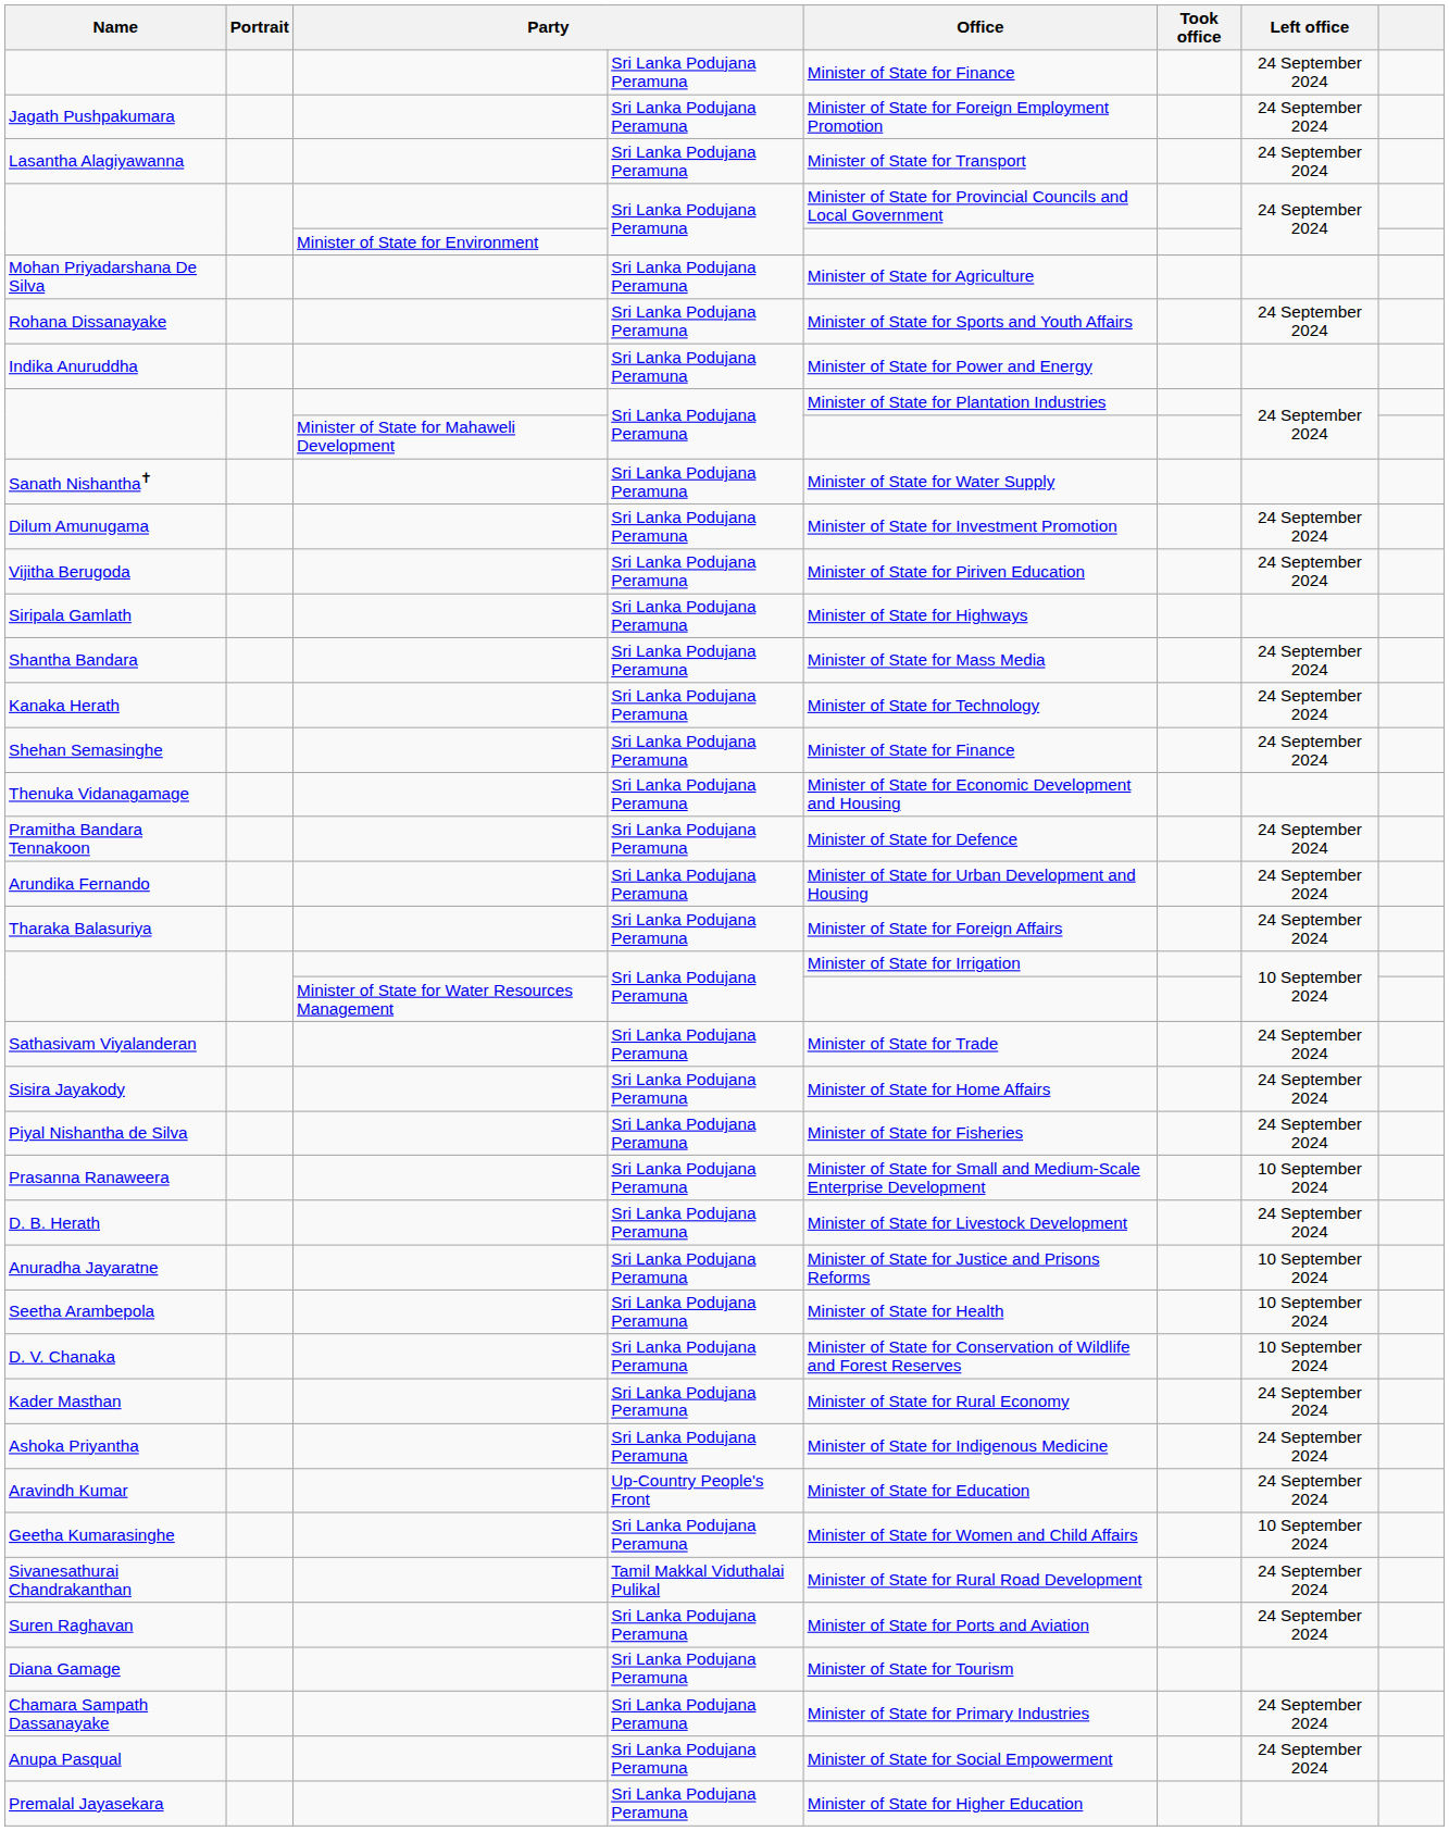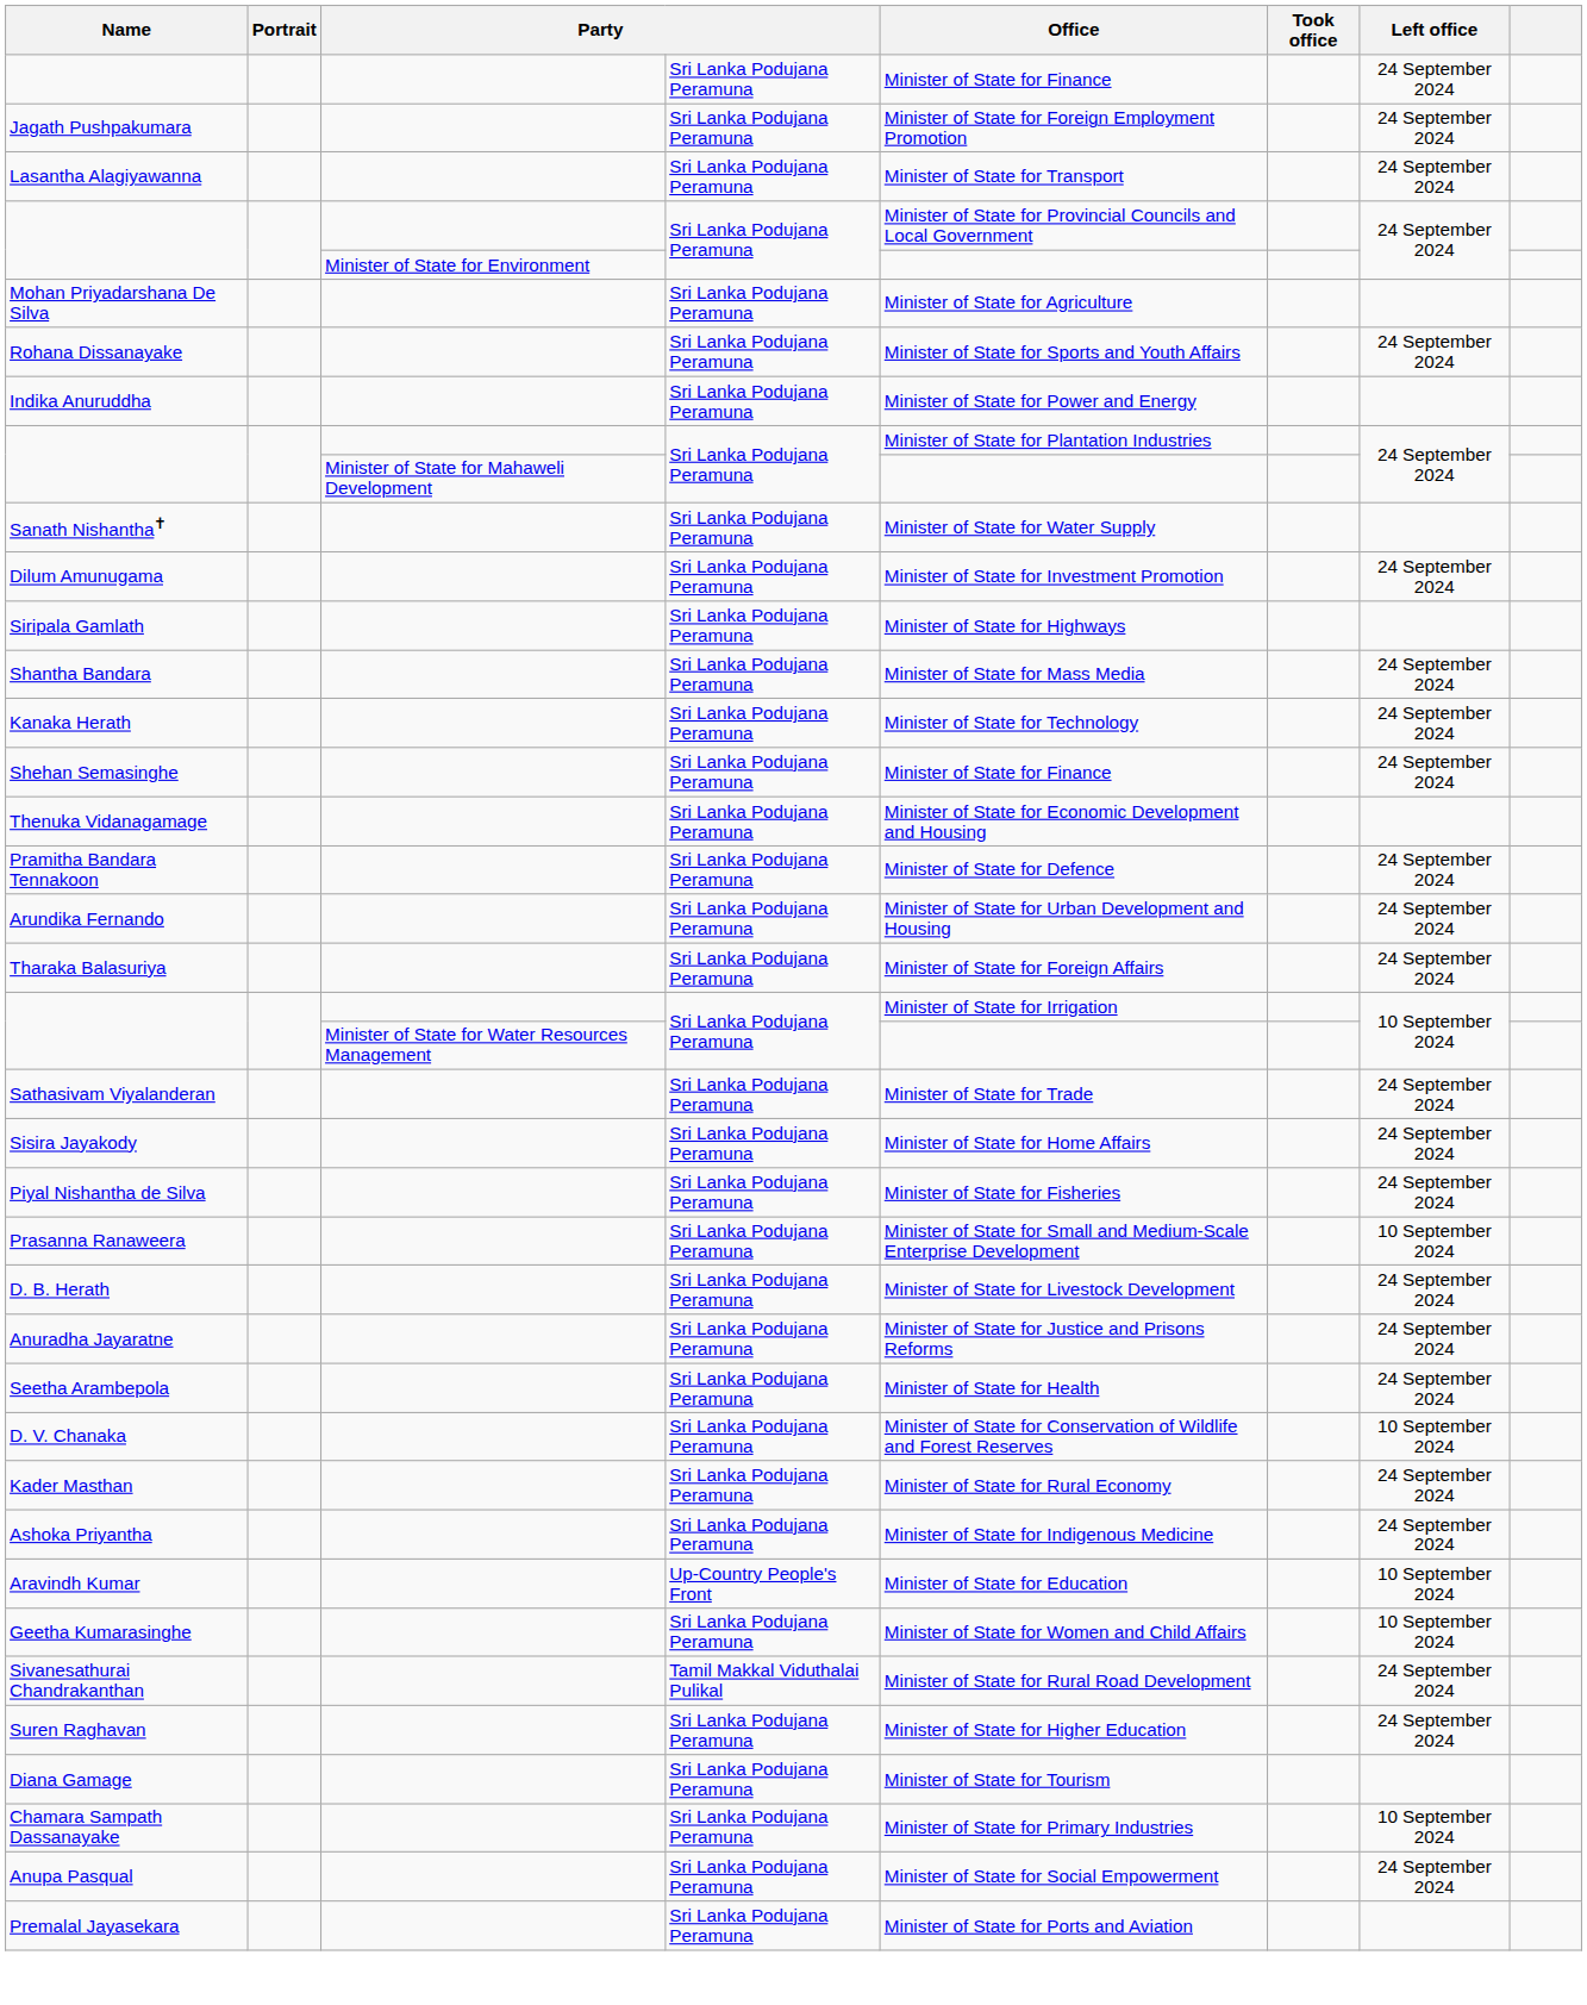- row: Vijitha Berugoda | Sri Lanka Podujana Peramuna | Minister of State for Piriven Education | 24 September 2024
Anuradha Jayaratne | Left office: 10 September 2024 -> 24 September 2024
Seetha Arambepola | Left office: 10 September 2024 -> 24 September 2024
Aravindh Kumar | Left office: 24 September 2024 -> 10 September 2024
Suren Raghavan | Office: Minister of State for Ports and Aviation -> Minister of State for Higher Education
Chamara Sampath Dassanayake | Left office: 24 September 2024 -> 10 September 2024
Premalal Jayasekara | Office: Minister of State for Higher Education -> Minister of State for Ports and Aviation
